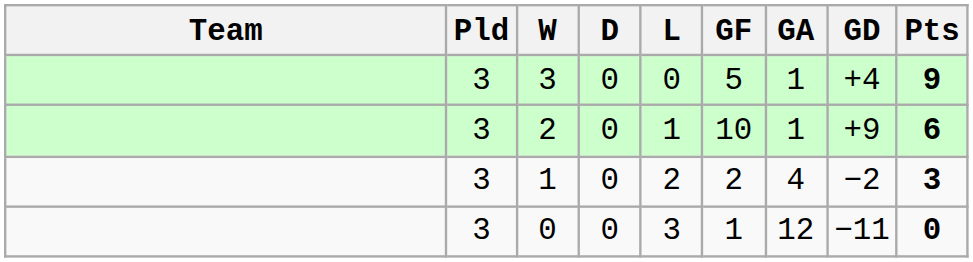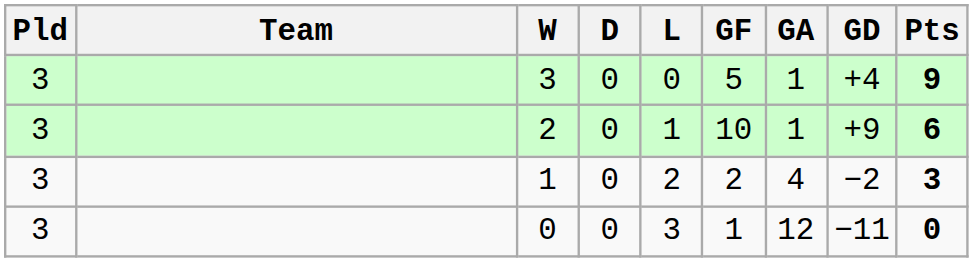columns swapped: Team <-> Pld
